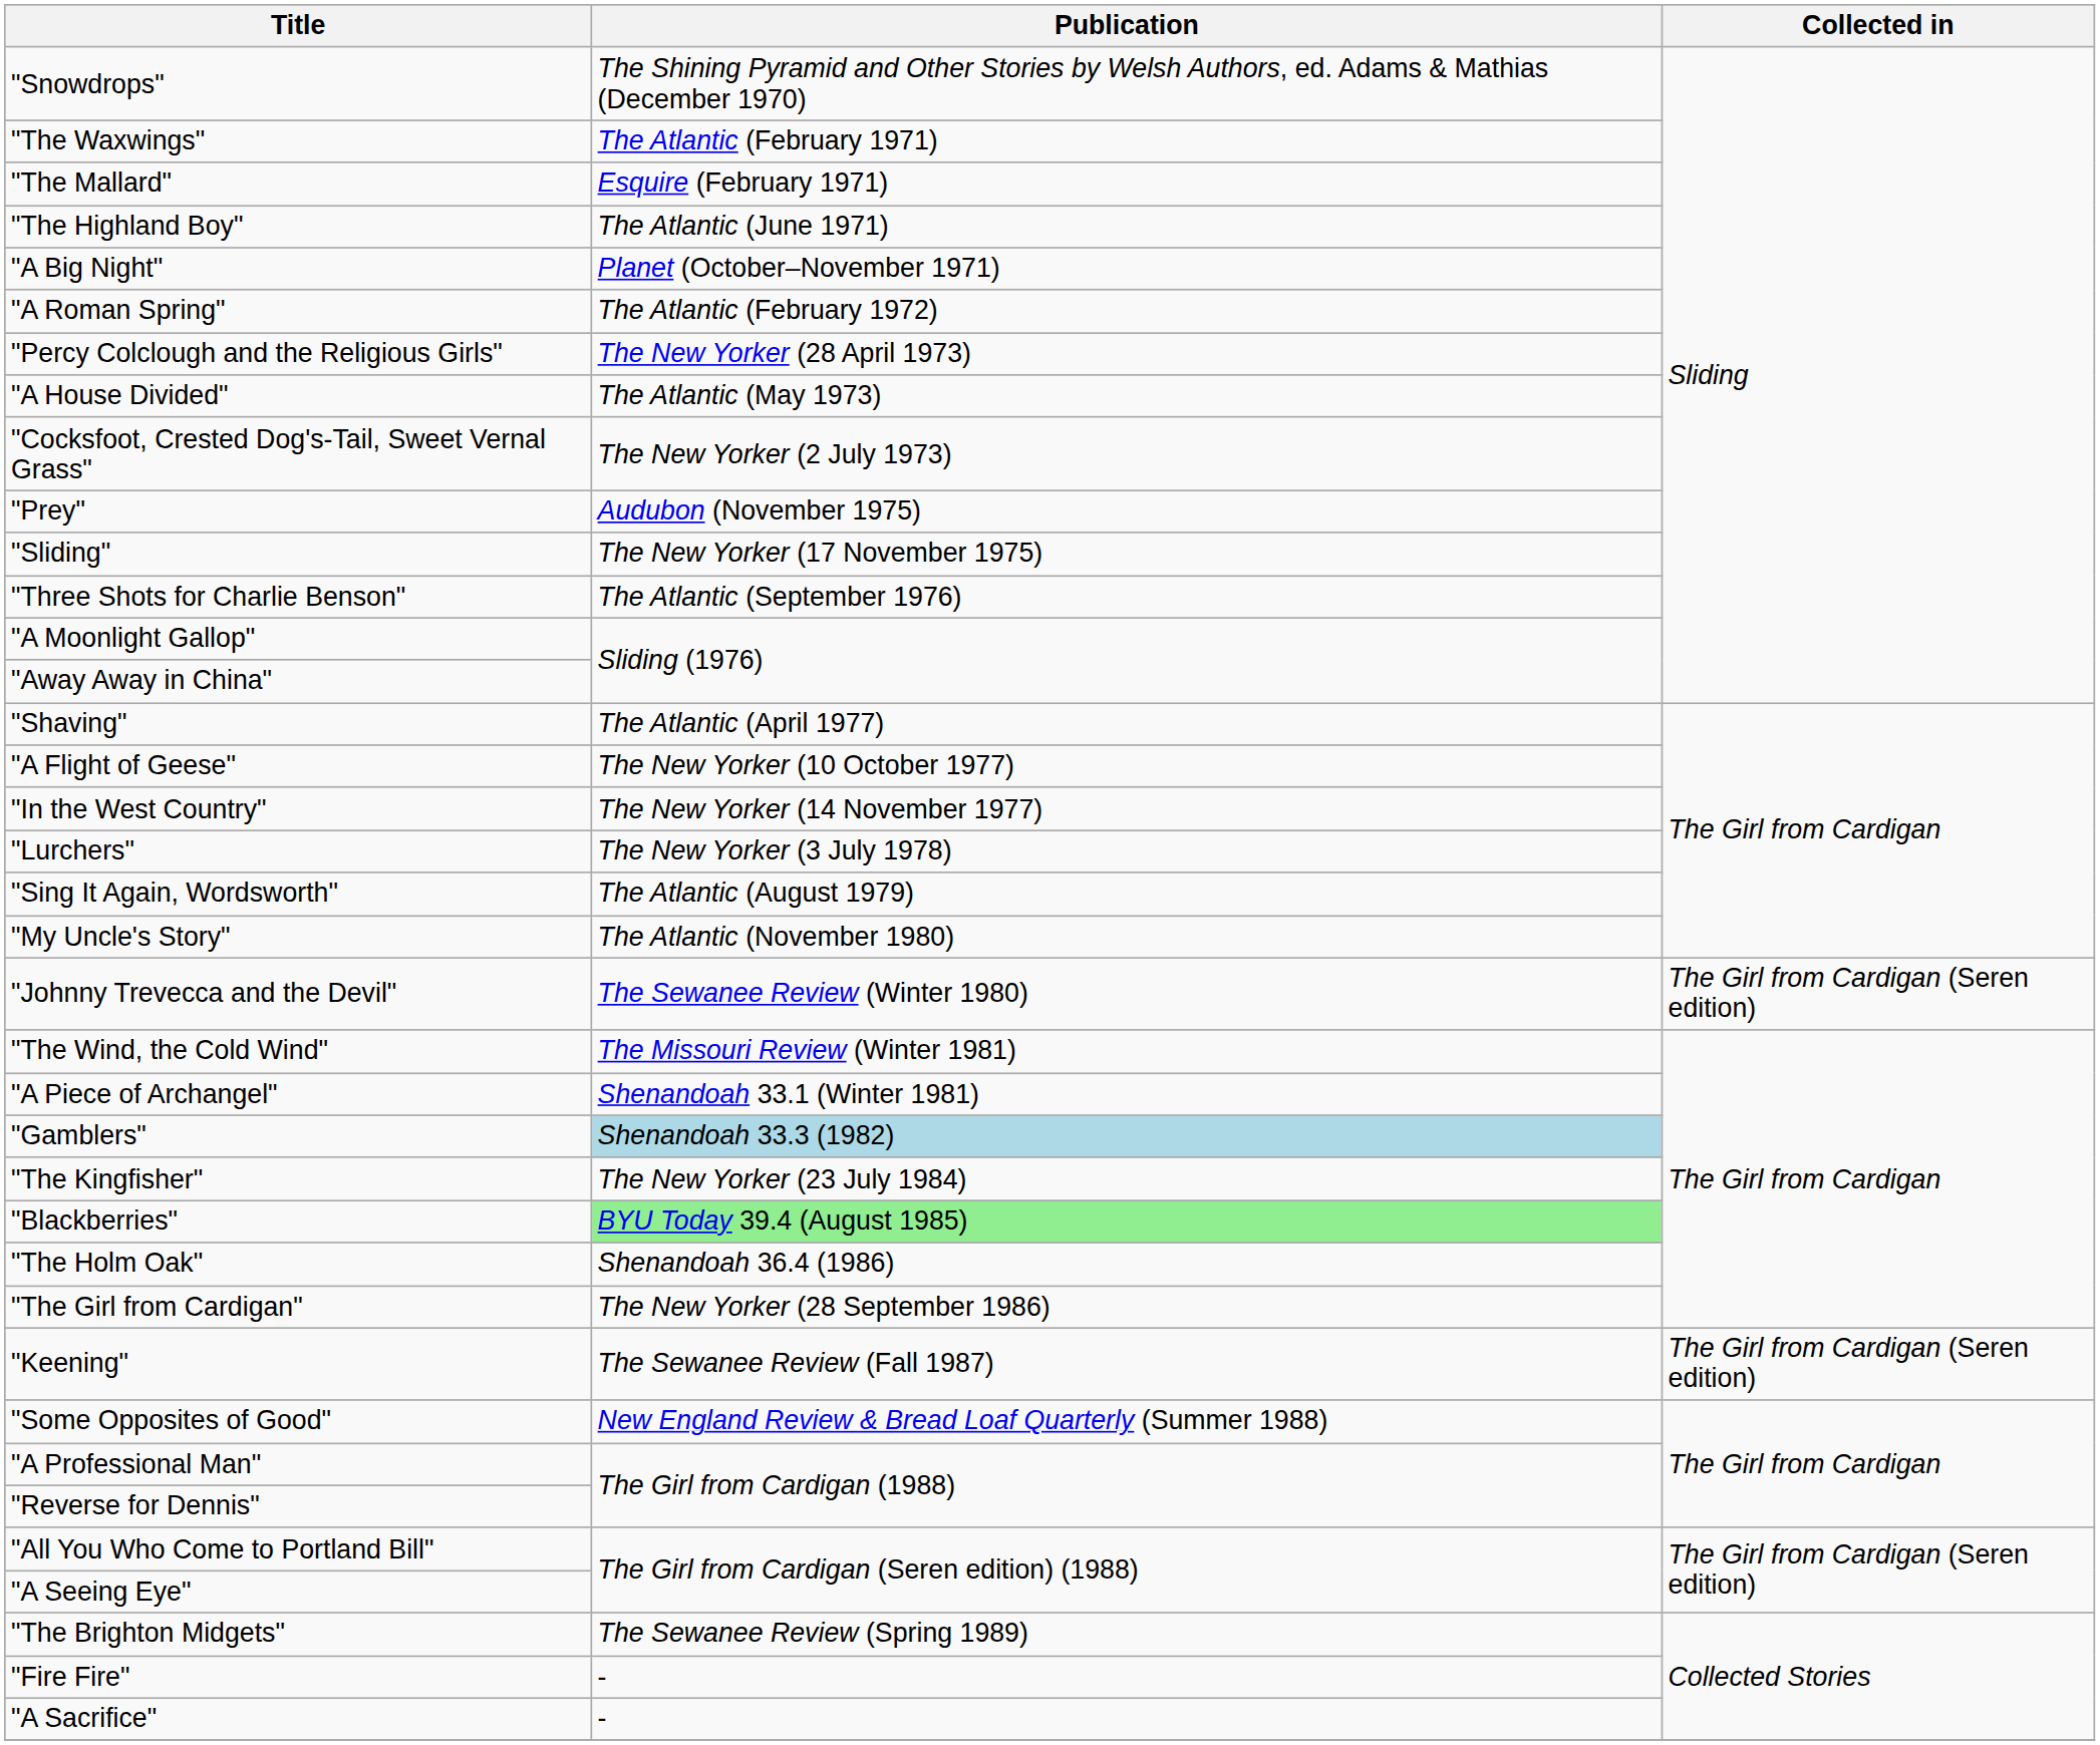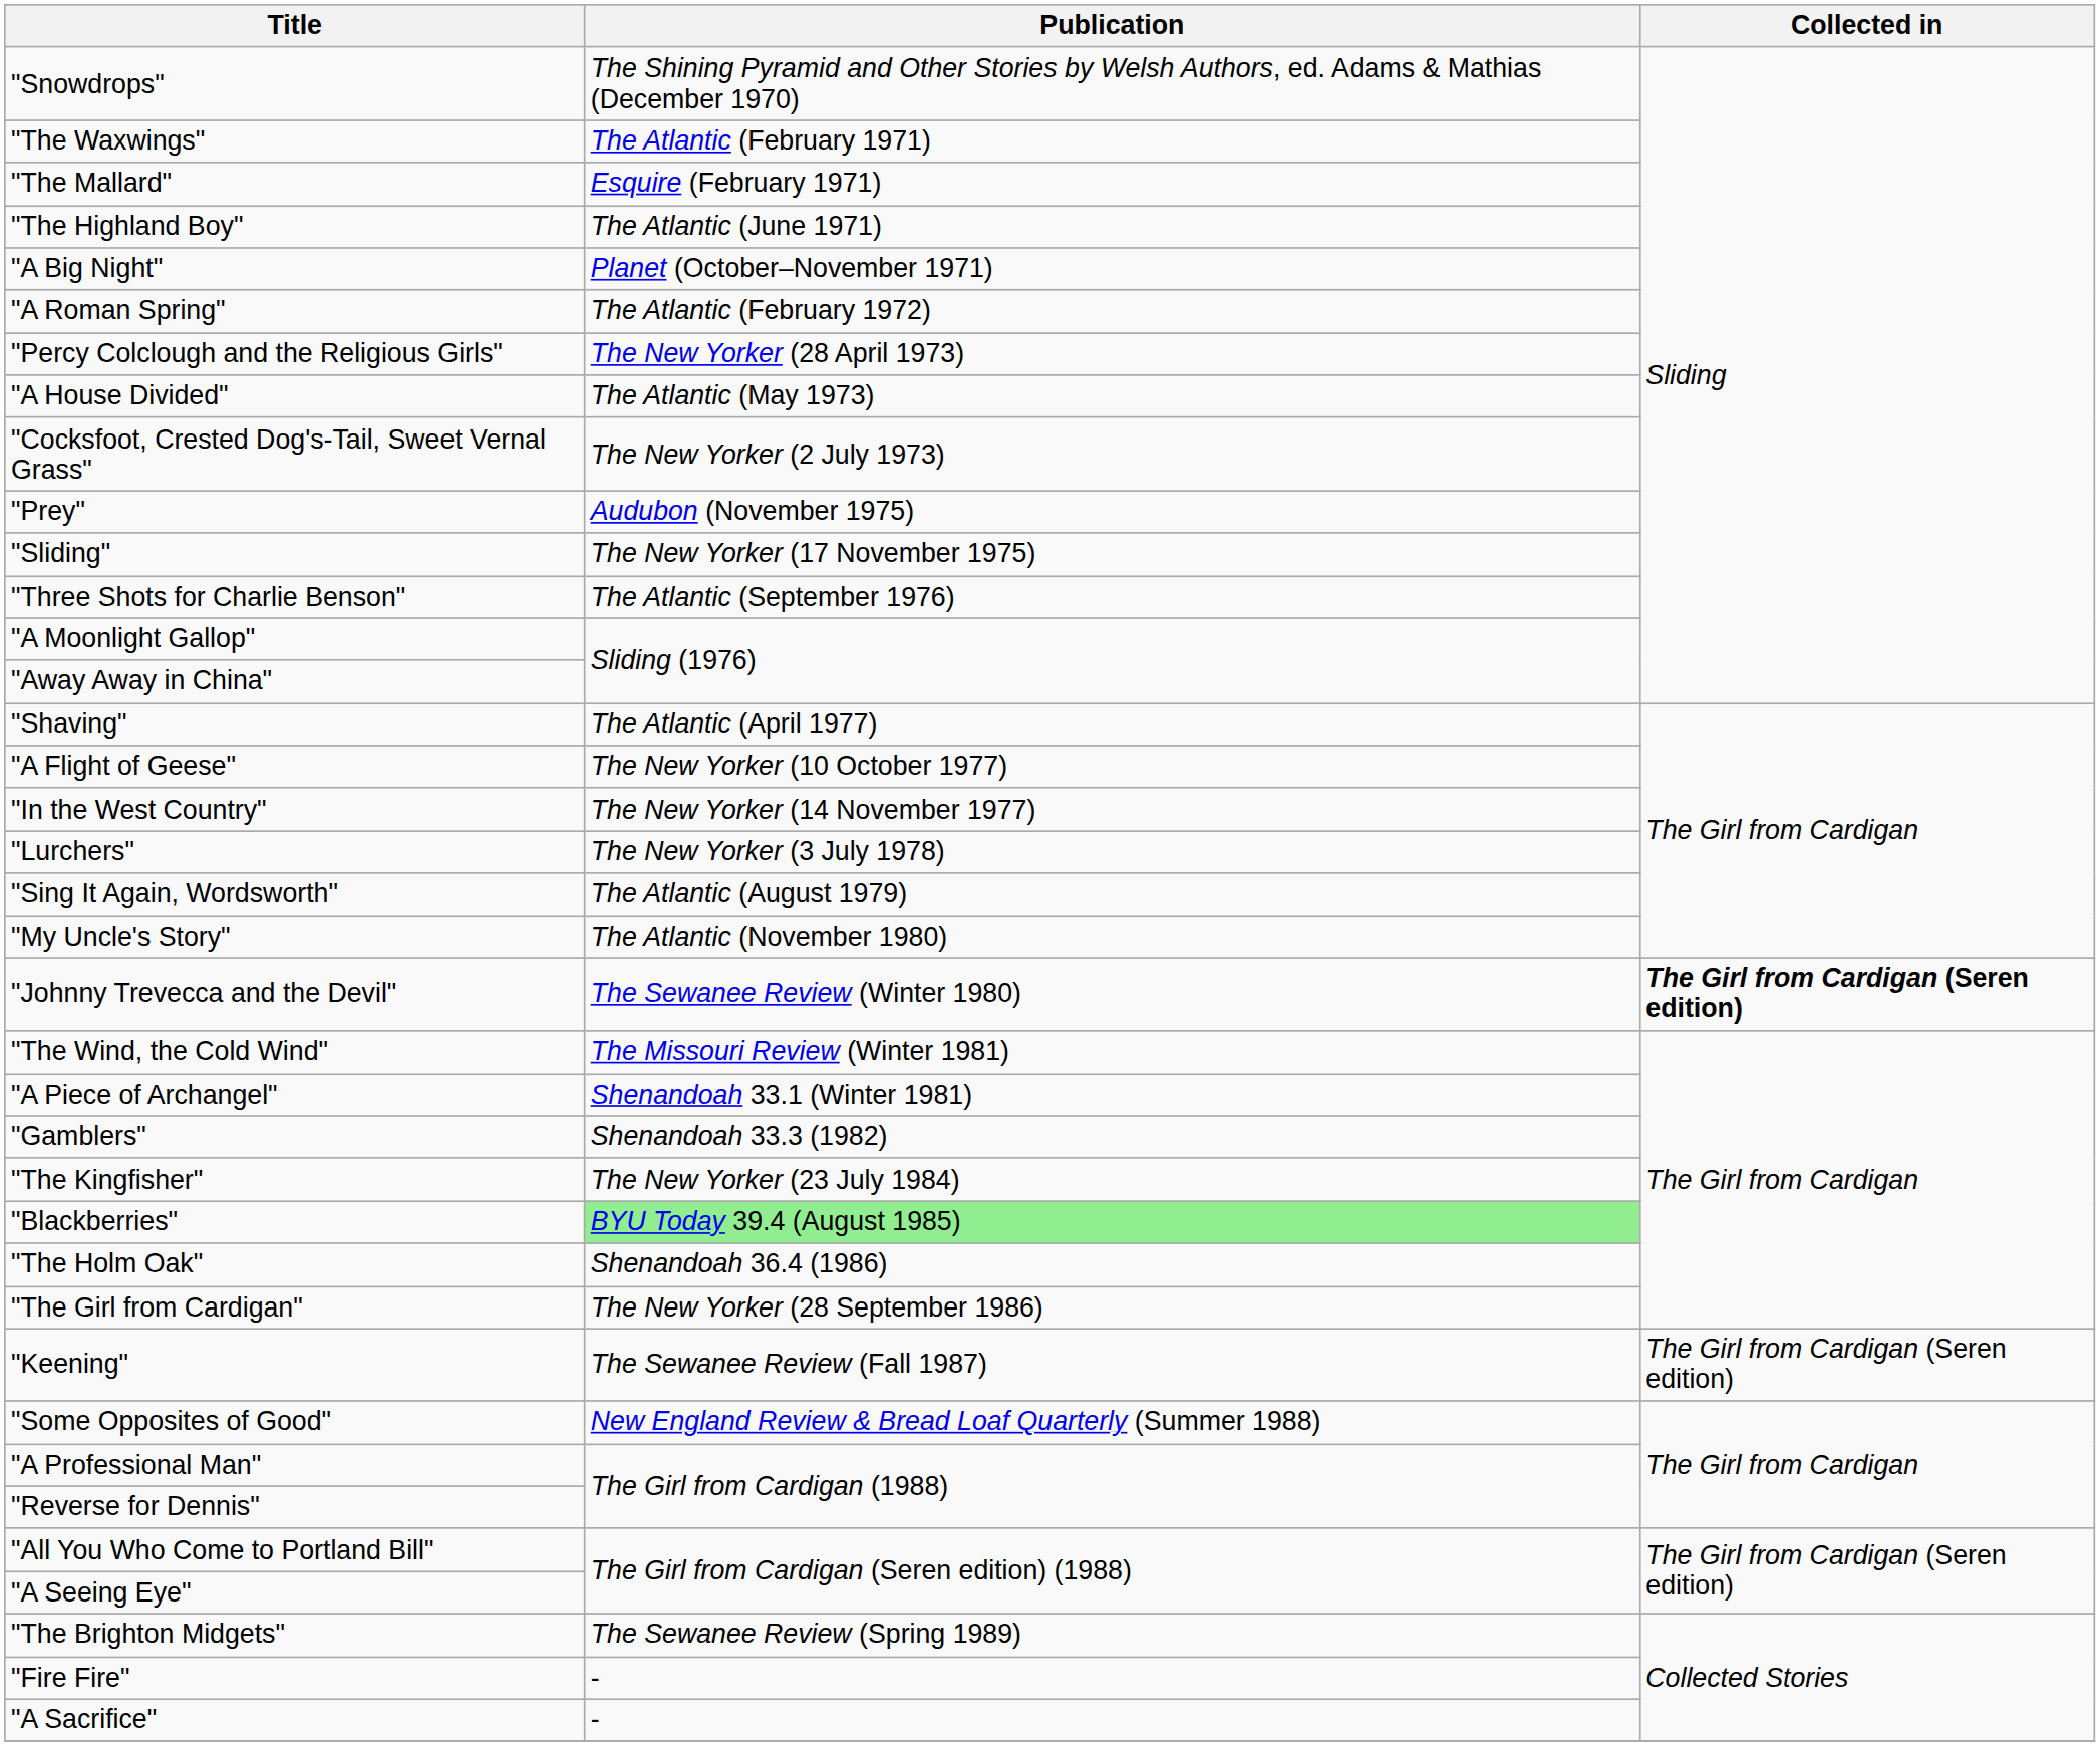"Johnny Trevecca and the Devil" | Collected in: normal -> bold
"Gamblers" | Publication: lightblue background -> no background
